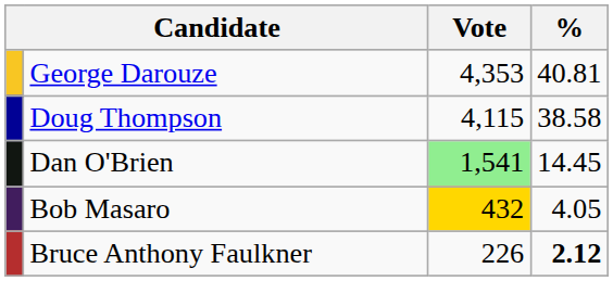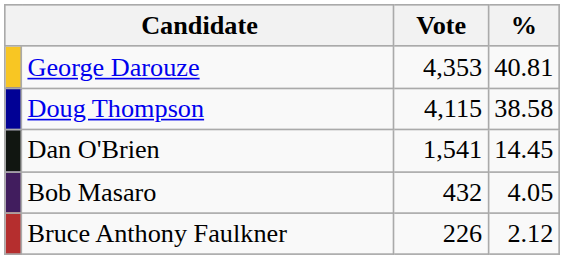Dan O'Brien | Vote: lightgreen background -> no background
Bob Masaro | Vote: gold background -> no background
Bruce Anthony Faulkner | %: bold -> normal
